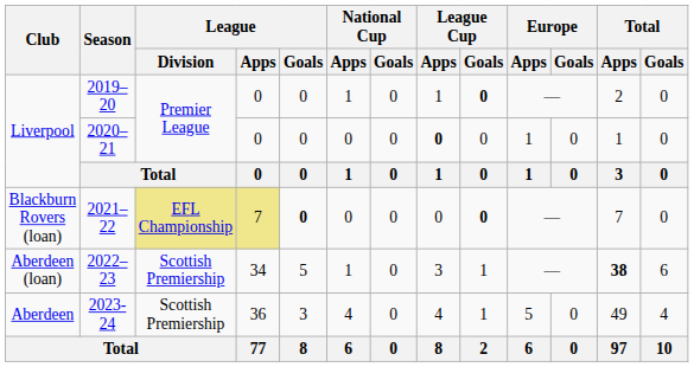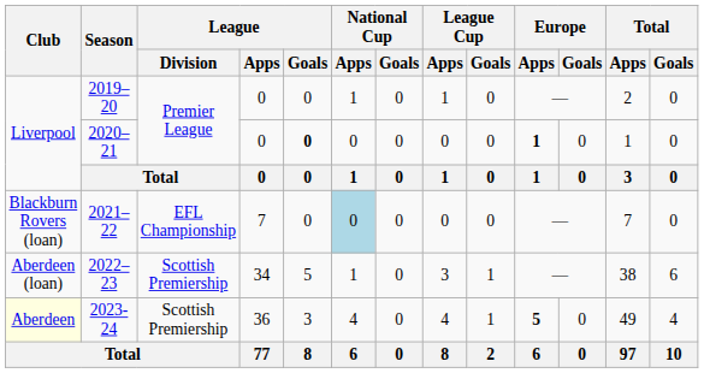2019–20 | League Cup / Goals: bold -> normal
2020–21 | League / Goals: normal -> bold
2020–21 | League Cup / Apps: bold -> normal
2020–21 | Europe / Apps: normal -> bold
2021–22 | League / Division: khaki background -> no background
2021–22 | League / Apps: khaki background -> no background
2021–22 | League / Goals: bold -> normal
2021–22 | National Cup / Apps: no background -> lightblue background
2021–22 | League Cup / Goals: bold -> normal
2022–23 | Total / Apps: bold -> normal
2023-24 | Club: no background -> lightyellow background
2023-24 | Europe / Apps: normal -> bold
